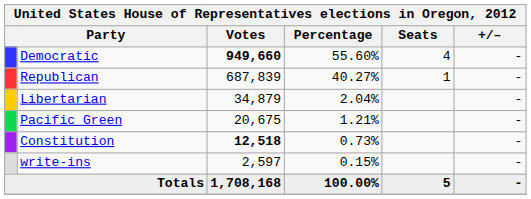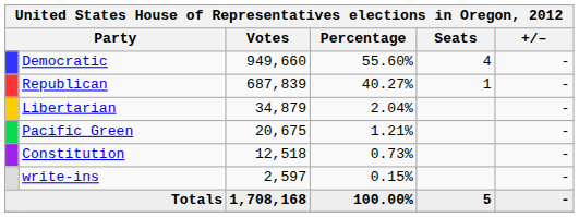Democratic | Votes: bold -> normal
Constitution | Votes: bold -> normal
